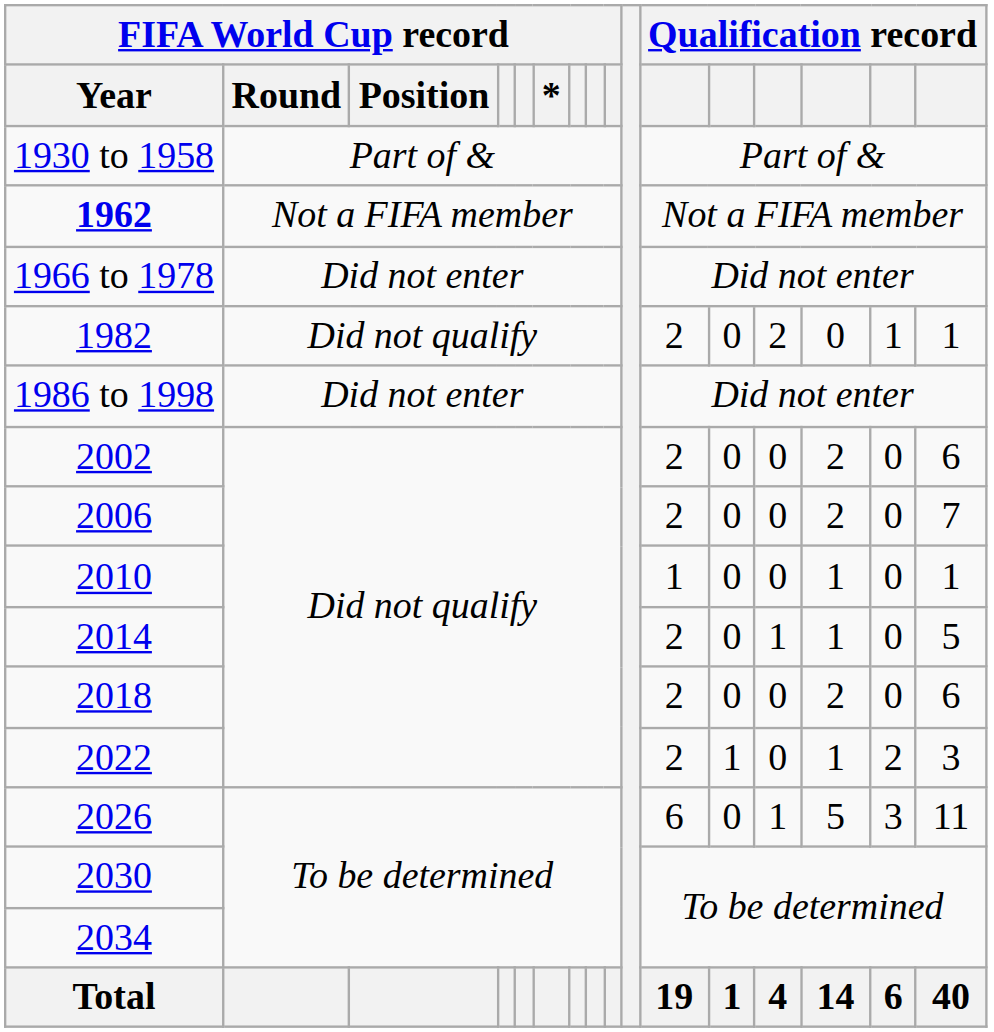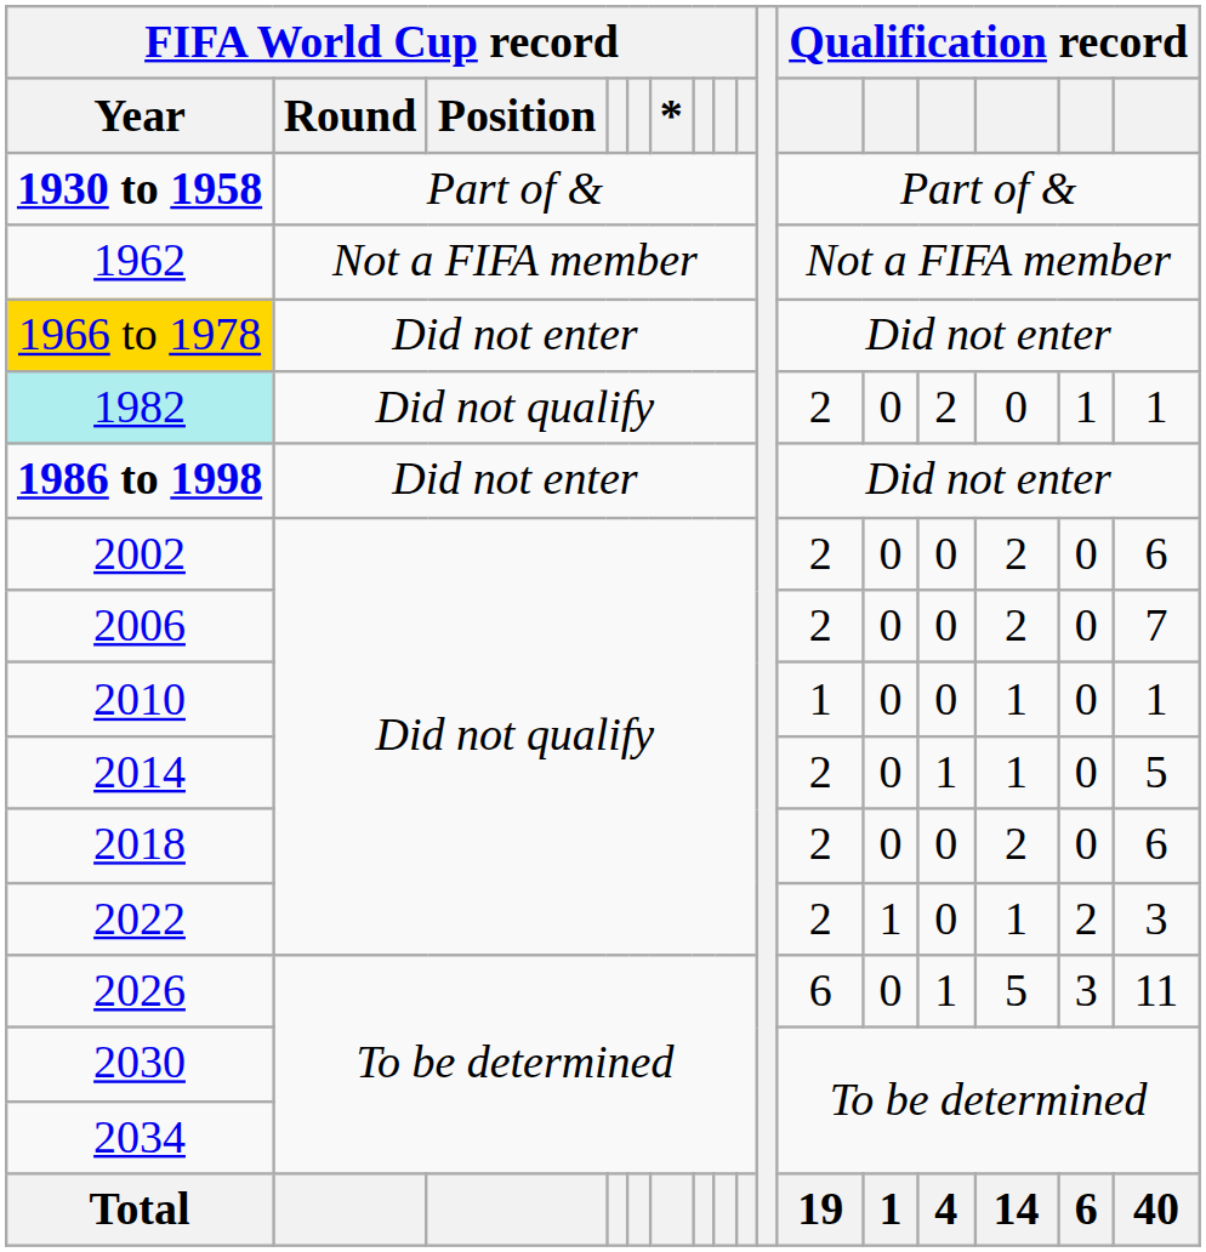1930 to 1958 | FIFA World Cup record / Year: normal -> bold
1962 | FIFA World Cup record / Year: bold -> normal
1966 to 1978 | FIFA World Cup record / Year: no background -> gold background
1982 | FIFA World Cup record / Year: no background -> paleturquoise background
1986 to 1998 | FIFA World Cup record / Year: normal -> bold
